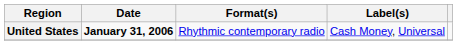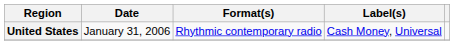United States | Date: bold -> normal
